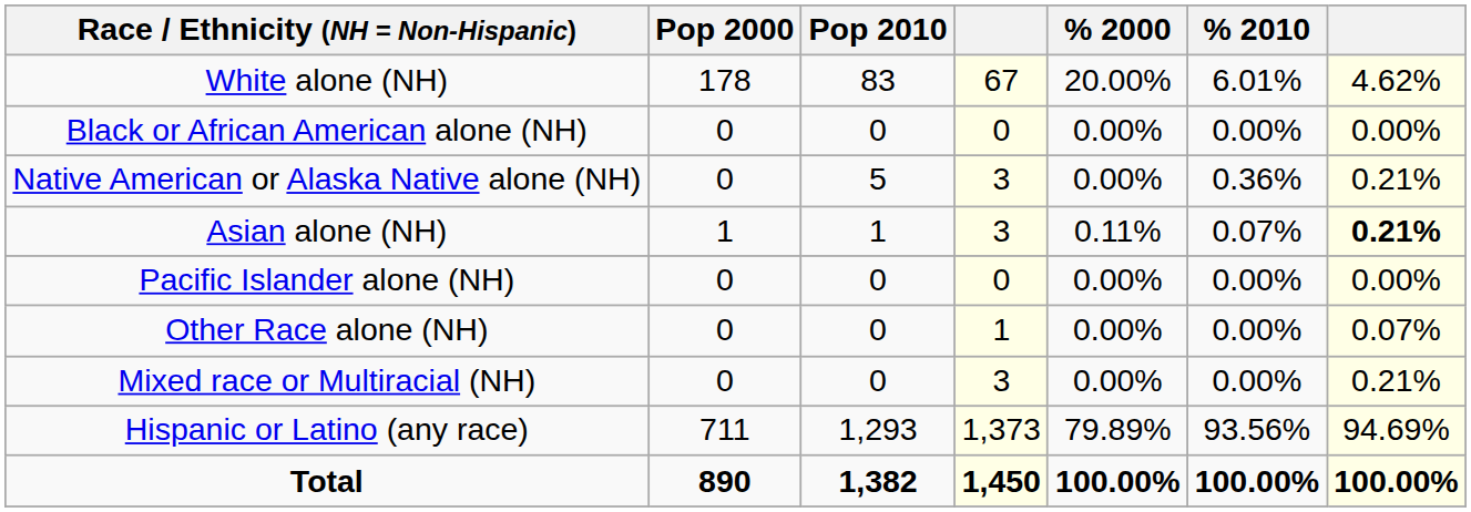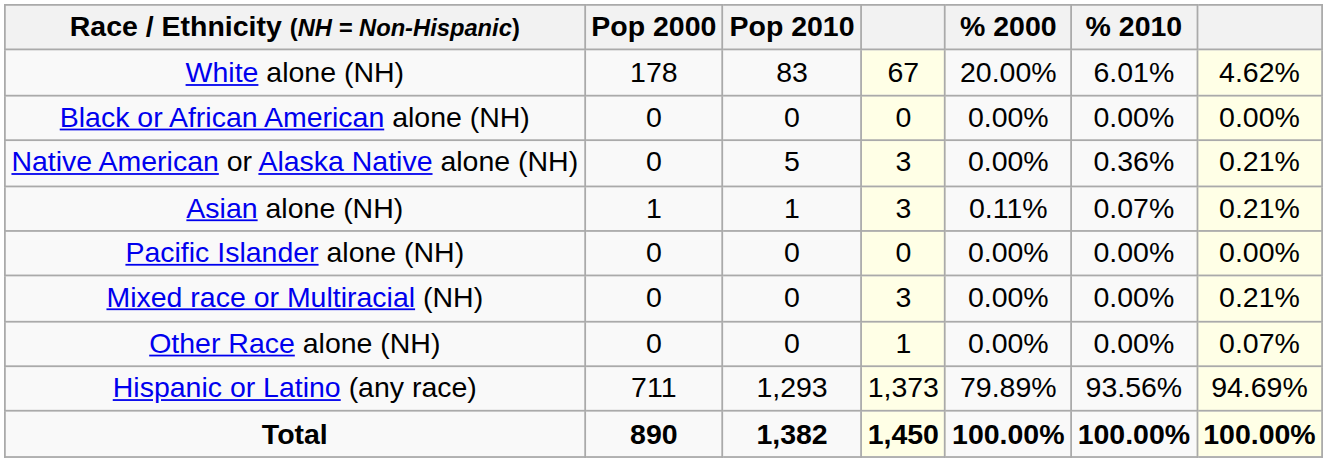Asian alone (NH) | column 7: bold -> normal
rows swapped: Other Race alone (NH) <-> Mixed race or Multiracial (NH)
